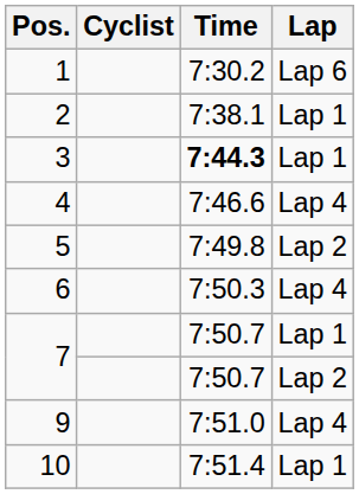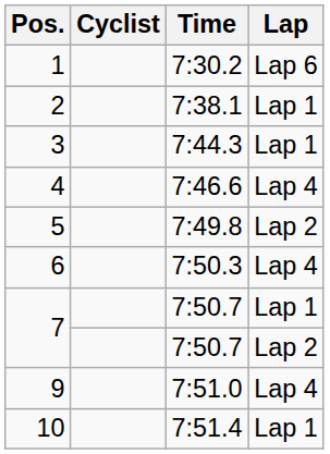3 | Time: bold -> normal
